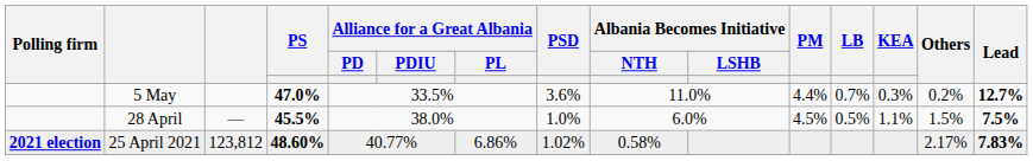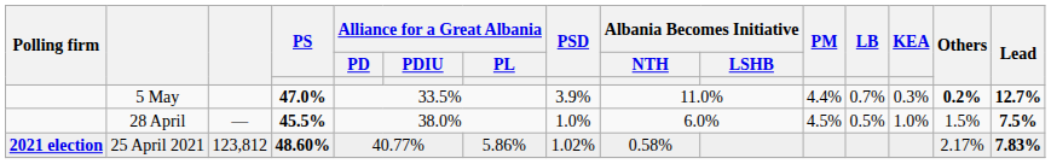5 May | PSD: 3.6% -> 3.9%
5 May | Others: normal -> bold
28 April | KEA: 1.1% -> 1.0%
25 April 2021 | Alliance for a Great Albania / PL: 6.86% -> 5.86%
